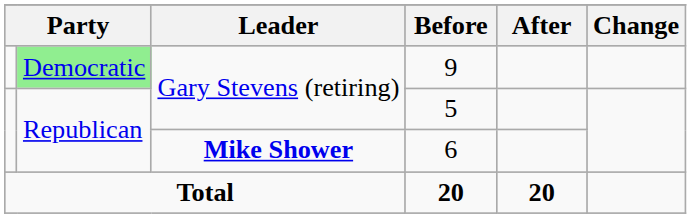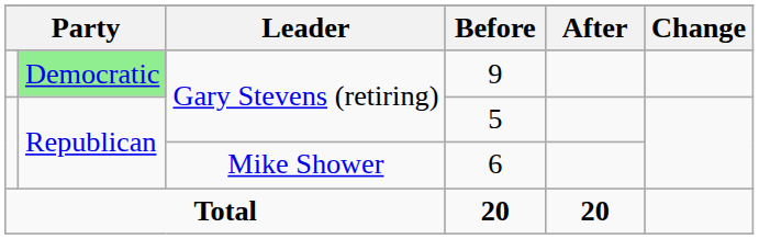6 | Leader: bold -> normal
